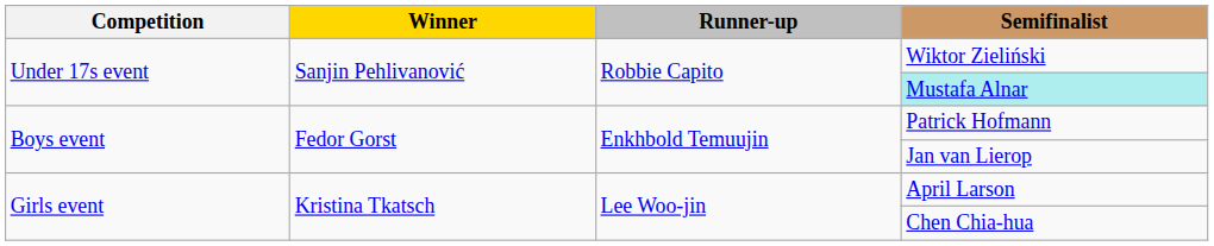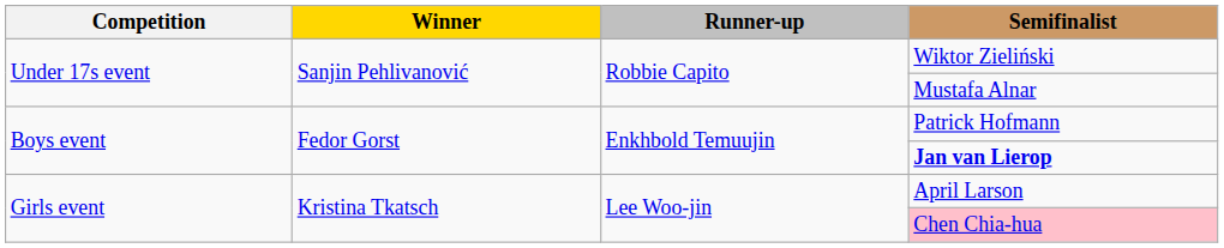Mustafa Alnar | Semifinalist: paleturquoise background -> no background
Jan van Lierop | Semifinalist: normal -> bold
Chen Chia-hua | Semifinalist: no background -> pink background
